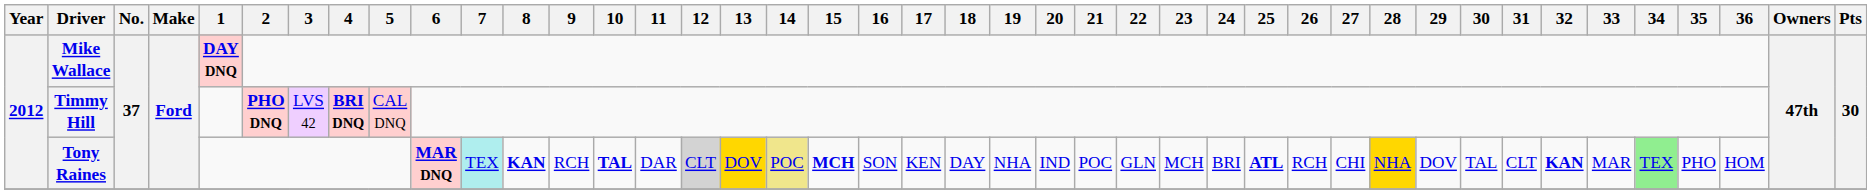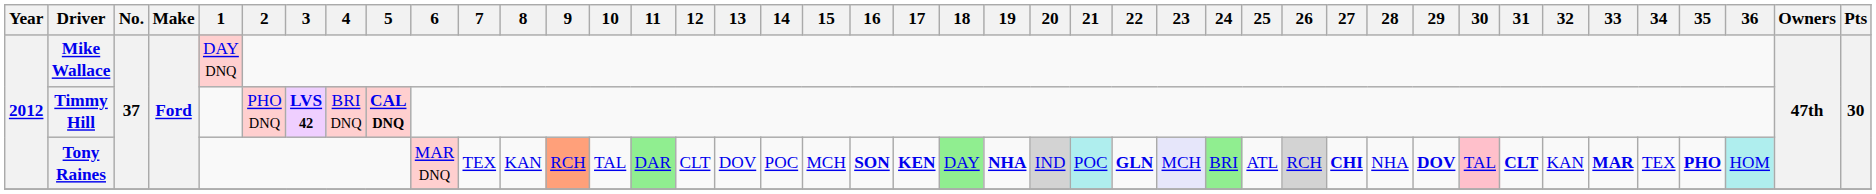Mike Wallace | 1: bold -> normal
Timmy Hill | 2: bold -> normal
Timmy Hill | 3: normal -> bold
Timmy Hill | 4: bold -> normal
Timmy Hill | 5: normal -> bold
Tony Raines | 6: bold -> normal
Tony Raines | 7: paleturquoise background -> no background
Tony Raines | 8: bold -> normal
Tony Raines | 9: no background -> lightsalmon background
Tony Raines | 10: bold -> normal
Tony Raines | 11: no background -> lightgreen background
Tony Raines | 12: lightgrey background -> no background
Tony Raines | 13: gold background -> no background
Tony Raines | 14: khaki background -> no background
Tony Raines | 15: bold -> normal
Tony Raines | 16: normal -> bold
Tony Raines | 17: normal -> bold
Tony Raines | 18: no background -> lightgreen background
Tony Raines | 19: normal -> bold
Tony Raines | 20: no background -> lightgrey background
Tony Raines | 21: no background -> paleturquoise background
Tony Raines | 22: normal -> bold
Tony Raines | 23: no background -> lavender background
Tony Raines | 24: no background -> lightgreen background
Tony Raines | 25: bold -> normal
Tony Raines | 26: no background -> lightgrey background
Tony Raines | 27: normal -> bold
Tony Raines | 28: gold background -> no background
Tony Raines | 29: normal -> bold
Tony Raines | 30: no background -> pink background
Tony Raines | 31: normal -> bold
Tony Raines | 32: bold -> normal
Tony Raines | 33: normal -> bold
Tony Raines | 34: lightgreen background -> no background
Tony Raines | 35: normal -> bold
Tony Raines | 36: no background -> paleturquoise background
